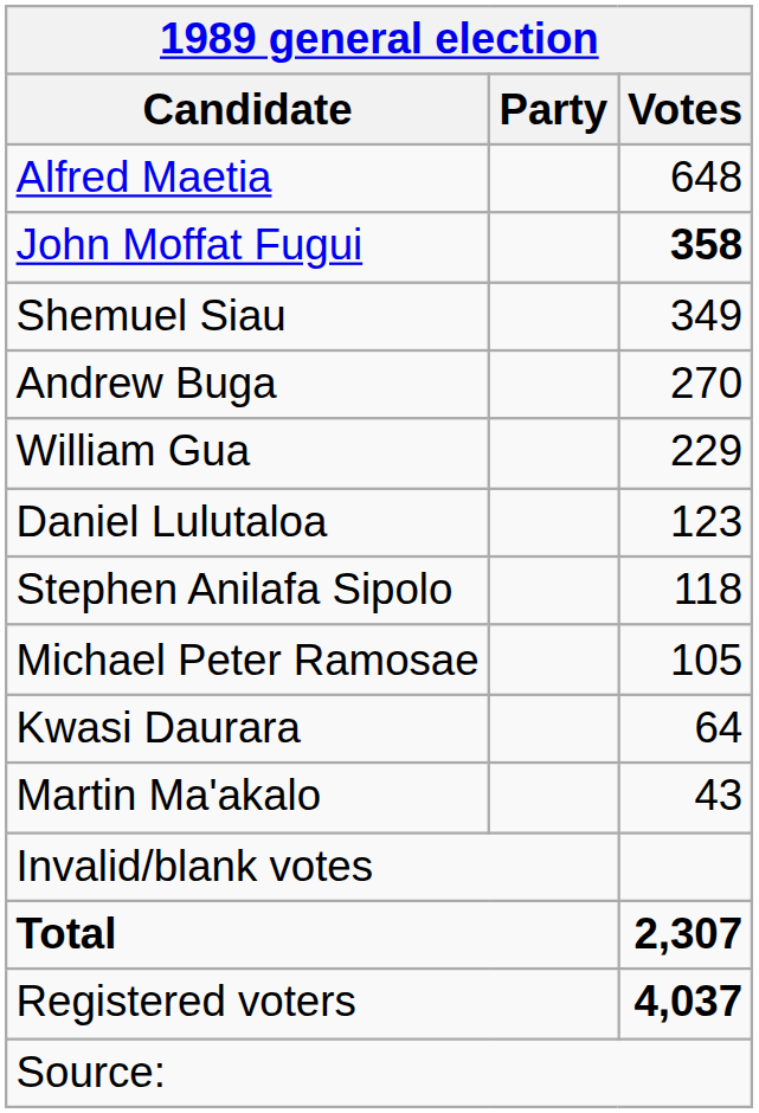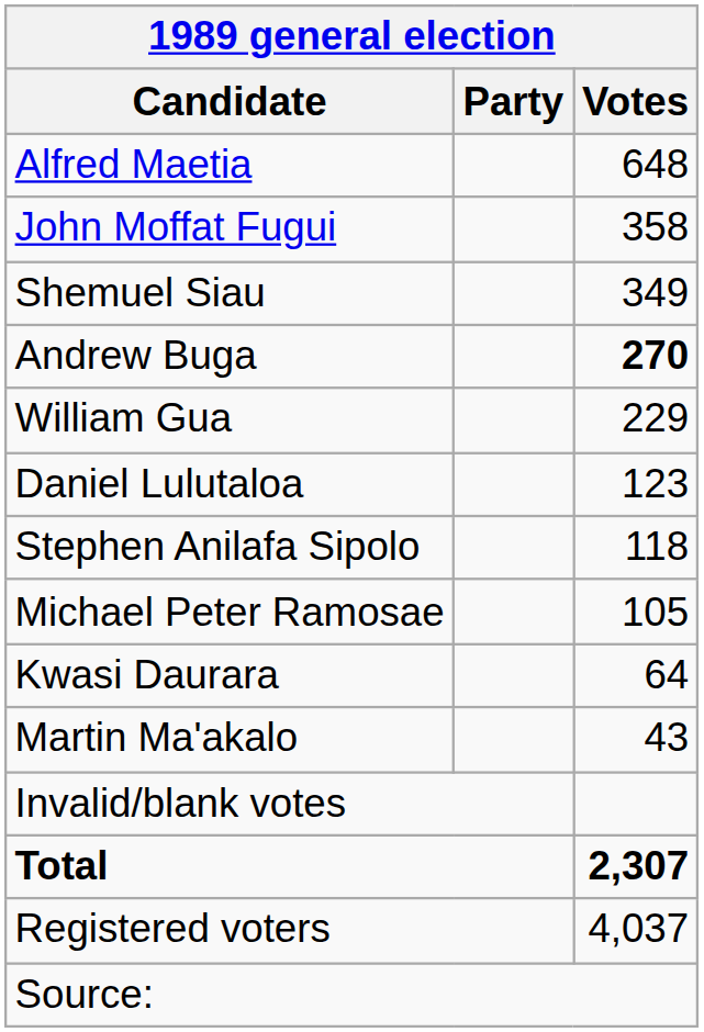John Moffat Fugui | Votes: bold -> normal
Andrew Buga | Votes: normal -> bold
Registered voters | Votes: bold -> normal
